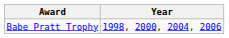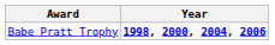Babe Pratt Trophy | Year: normal -> bold
